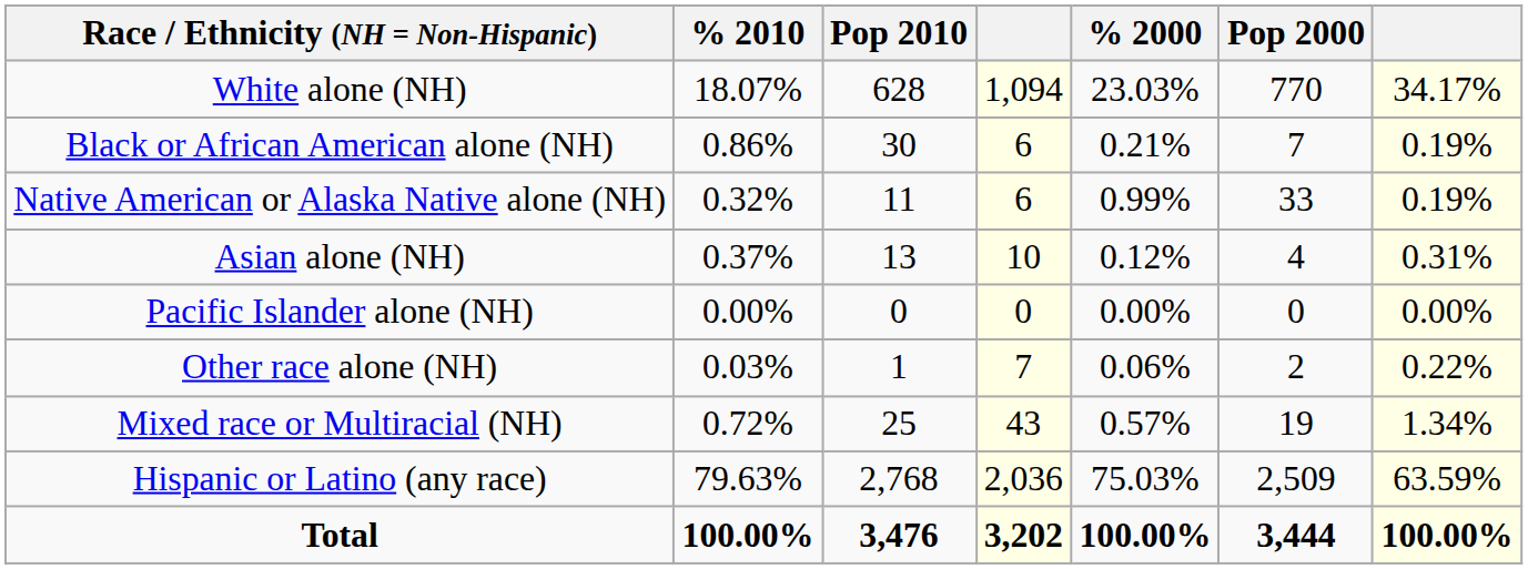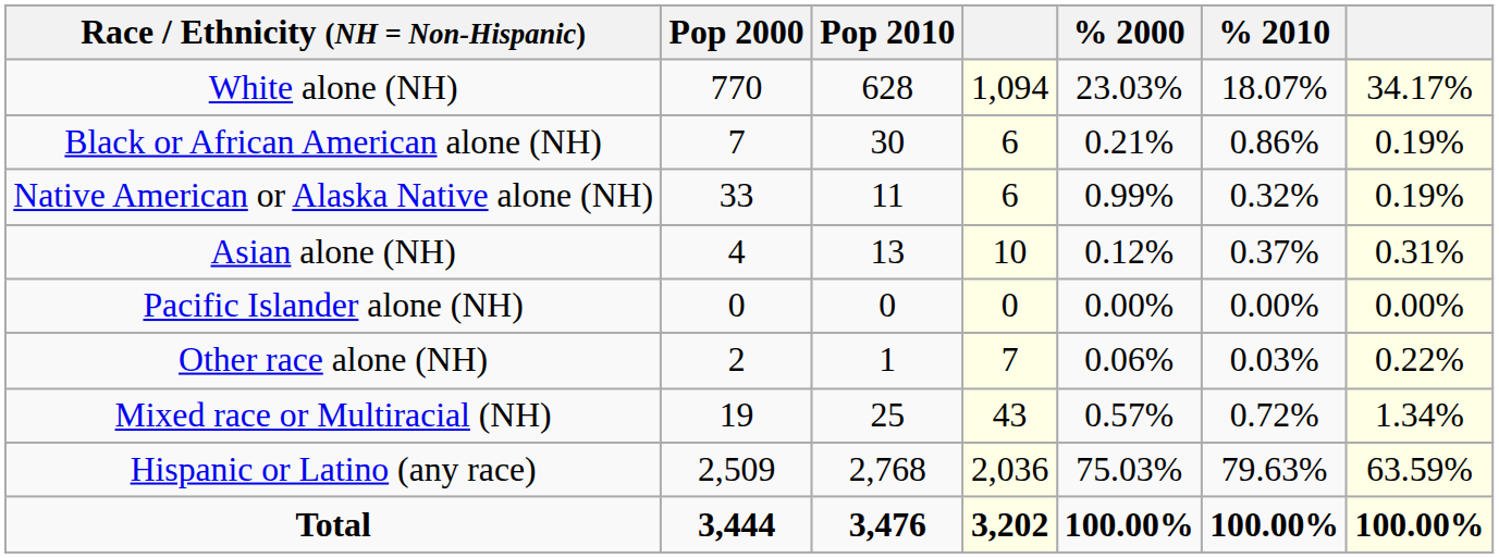columns swapped: Pop 2000 <-> % 2010
